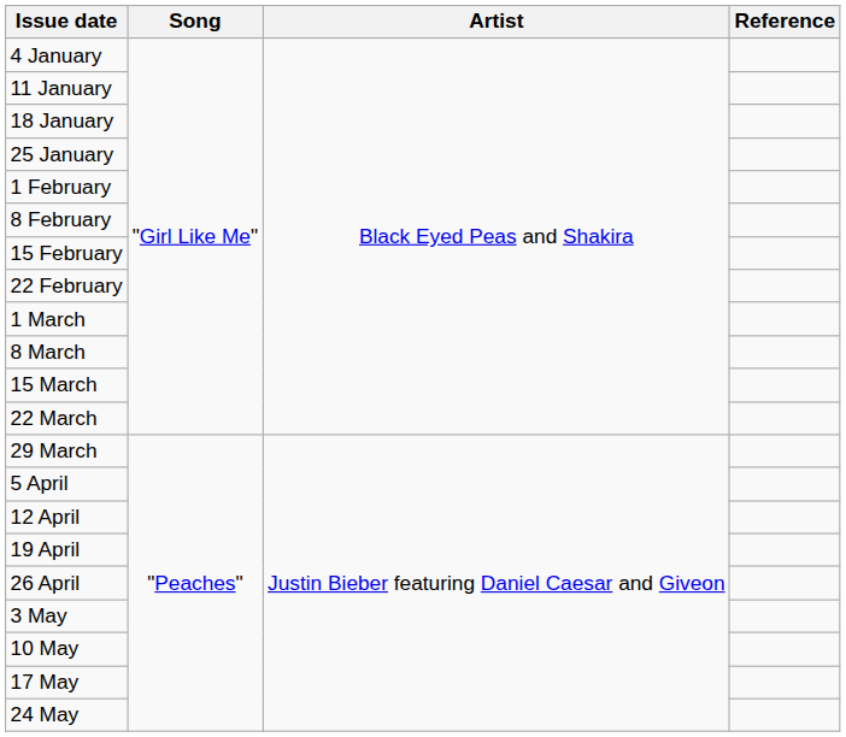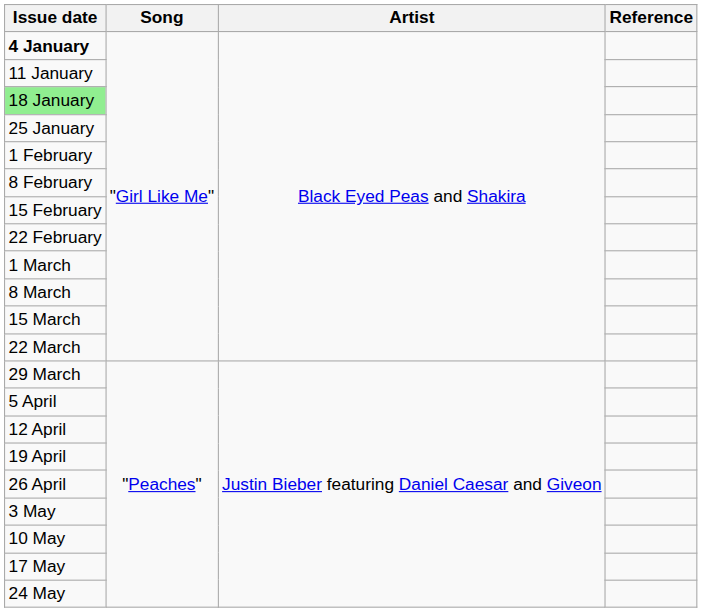4 January | Issue date: normal -> bold
18 January | Issue date: no background -> lightgreen background
